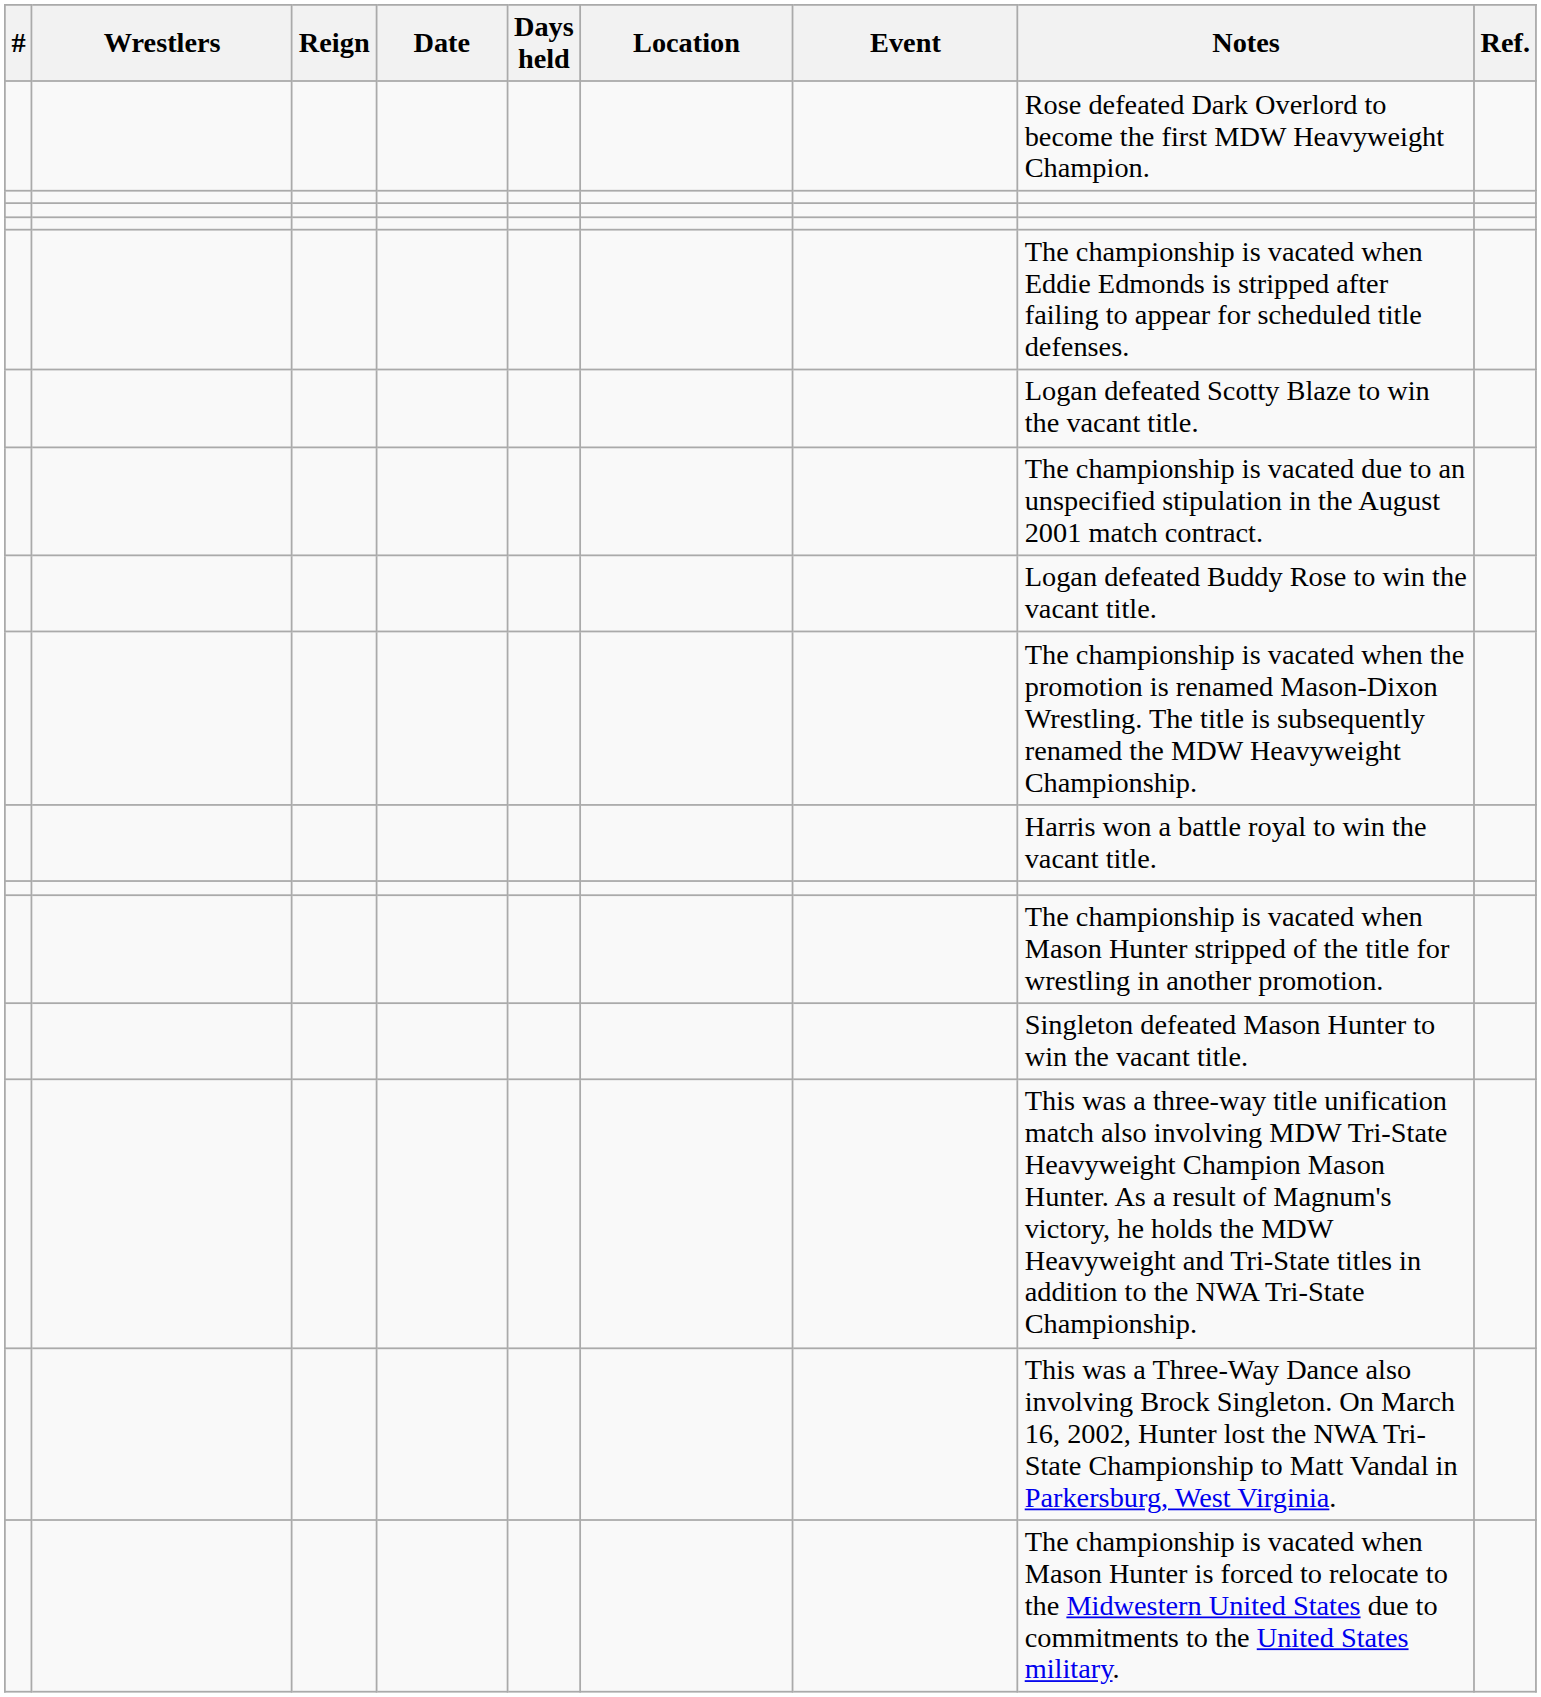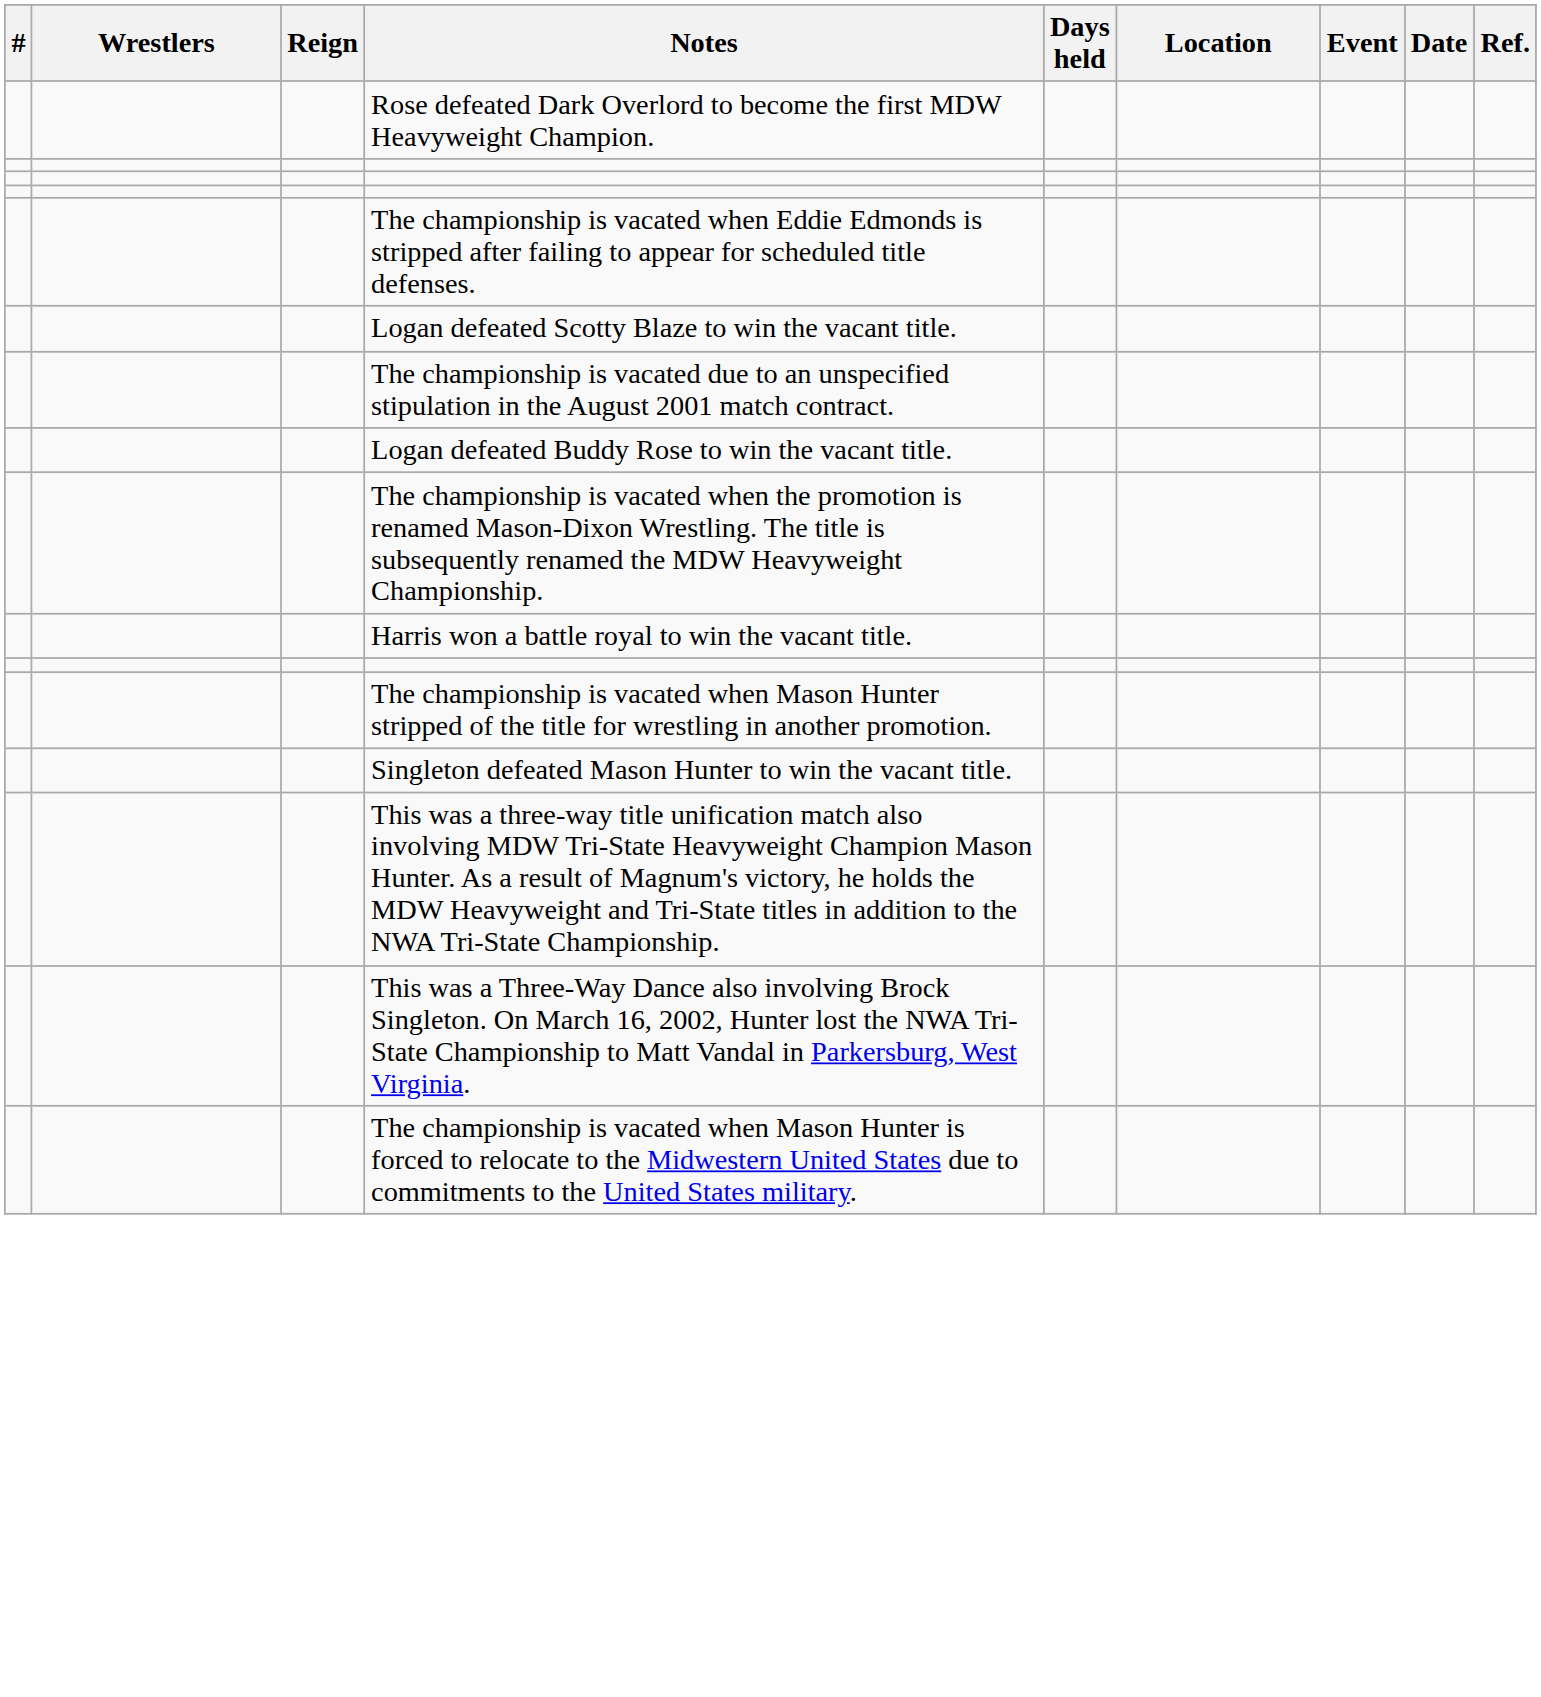columns swapped: Date <-> Notes
